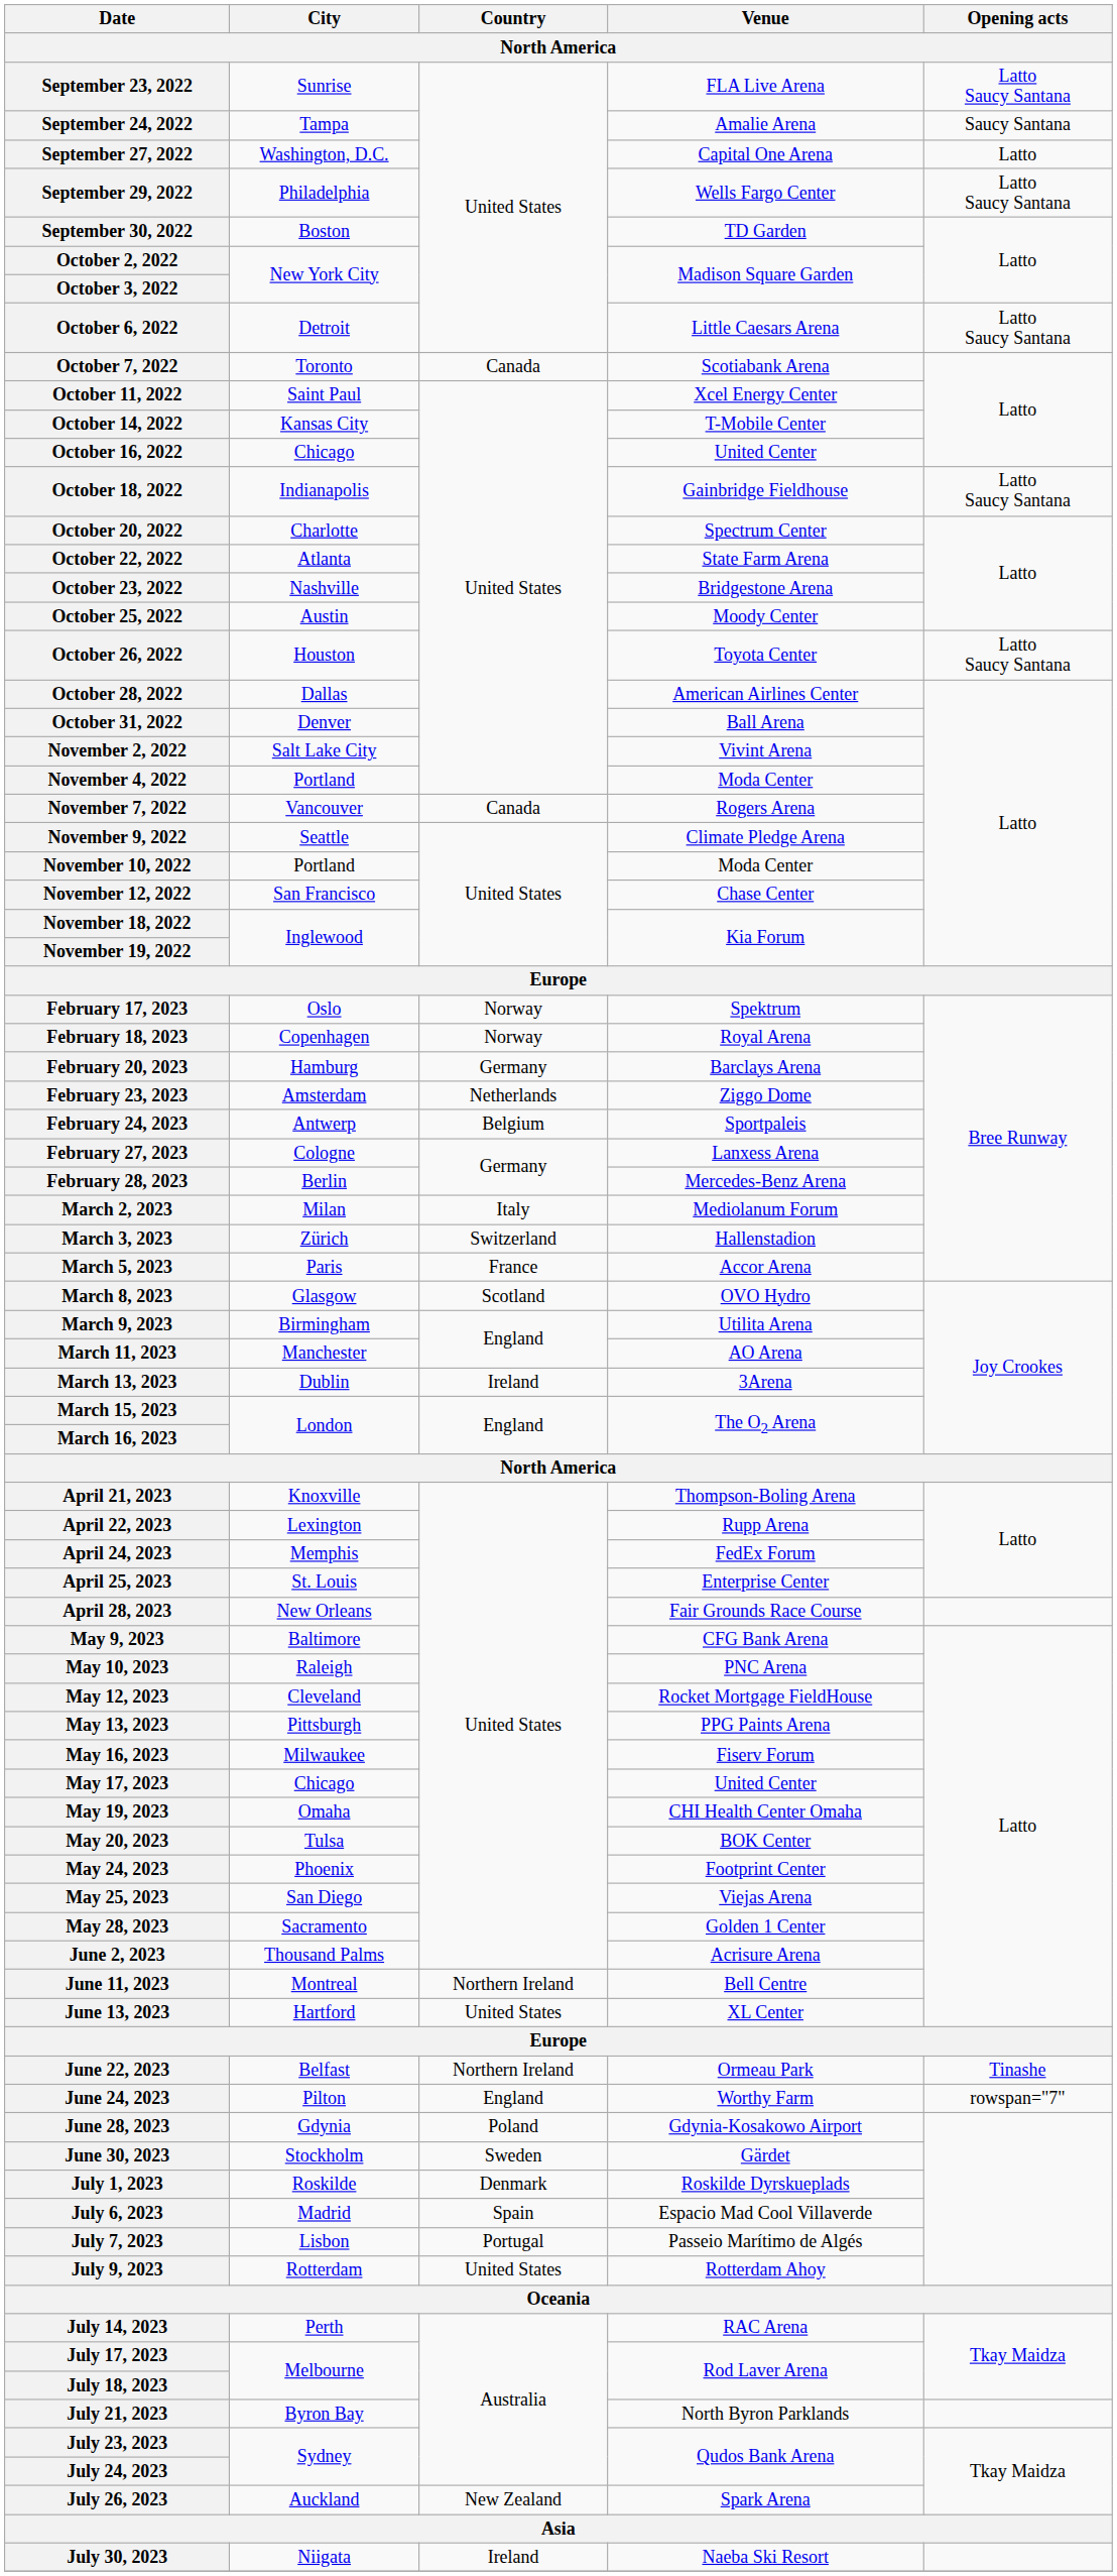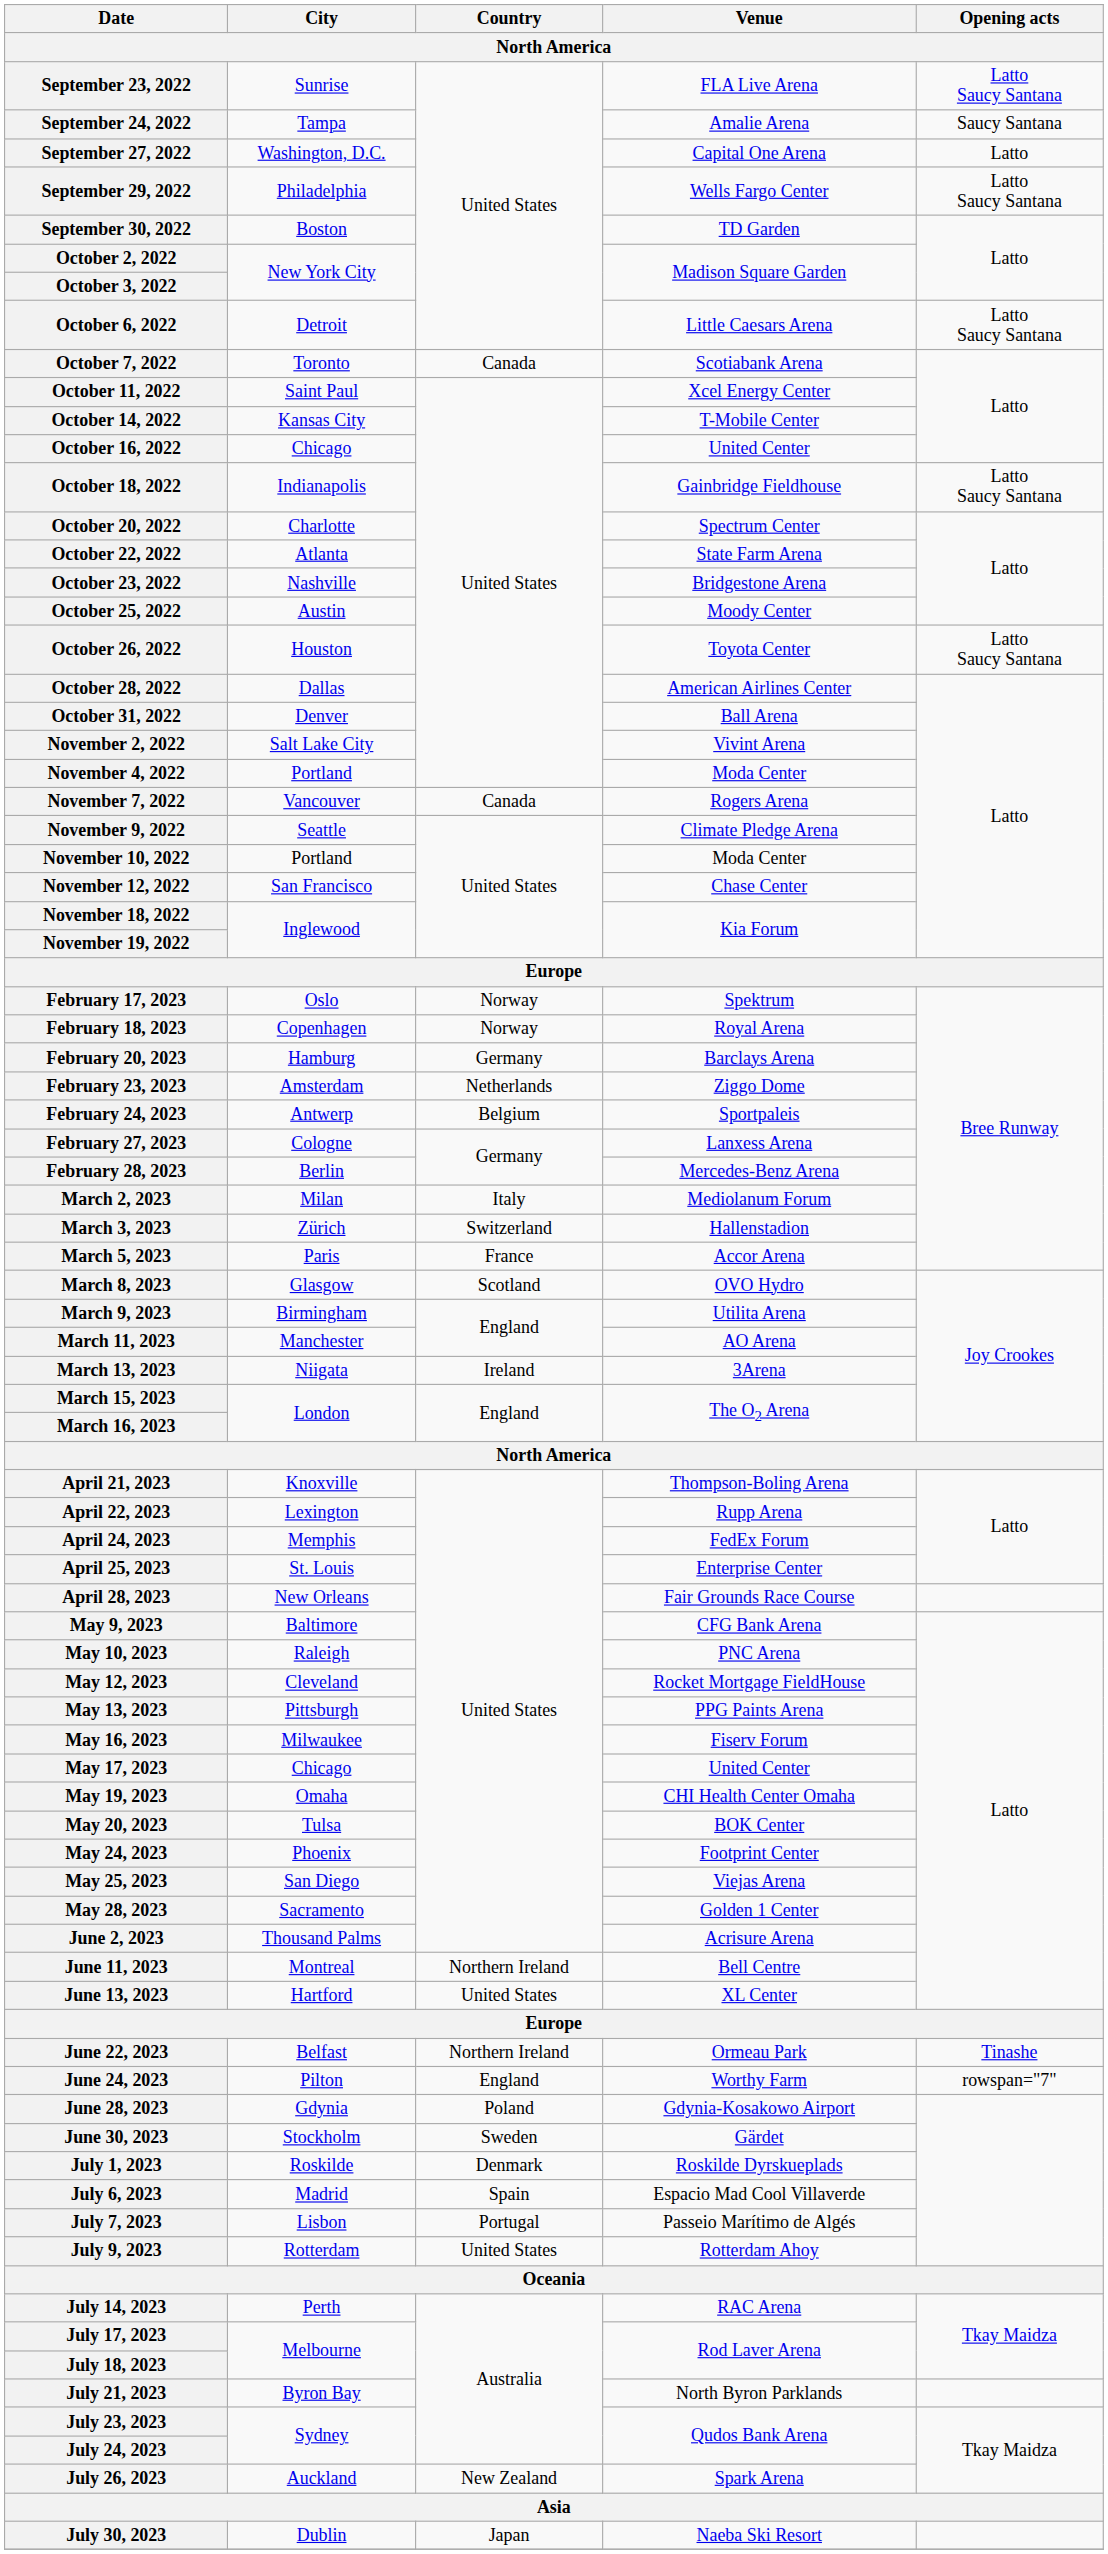March 13, 2023 | City: Dublin -> Niigata
July 30, 2023 | City: Niigata -> Dublin
July 30, 2023 | Country: Ireland -> Japan
